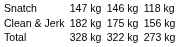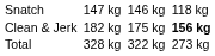Clean & Jerk | column 4: normal -> bold
